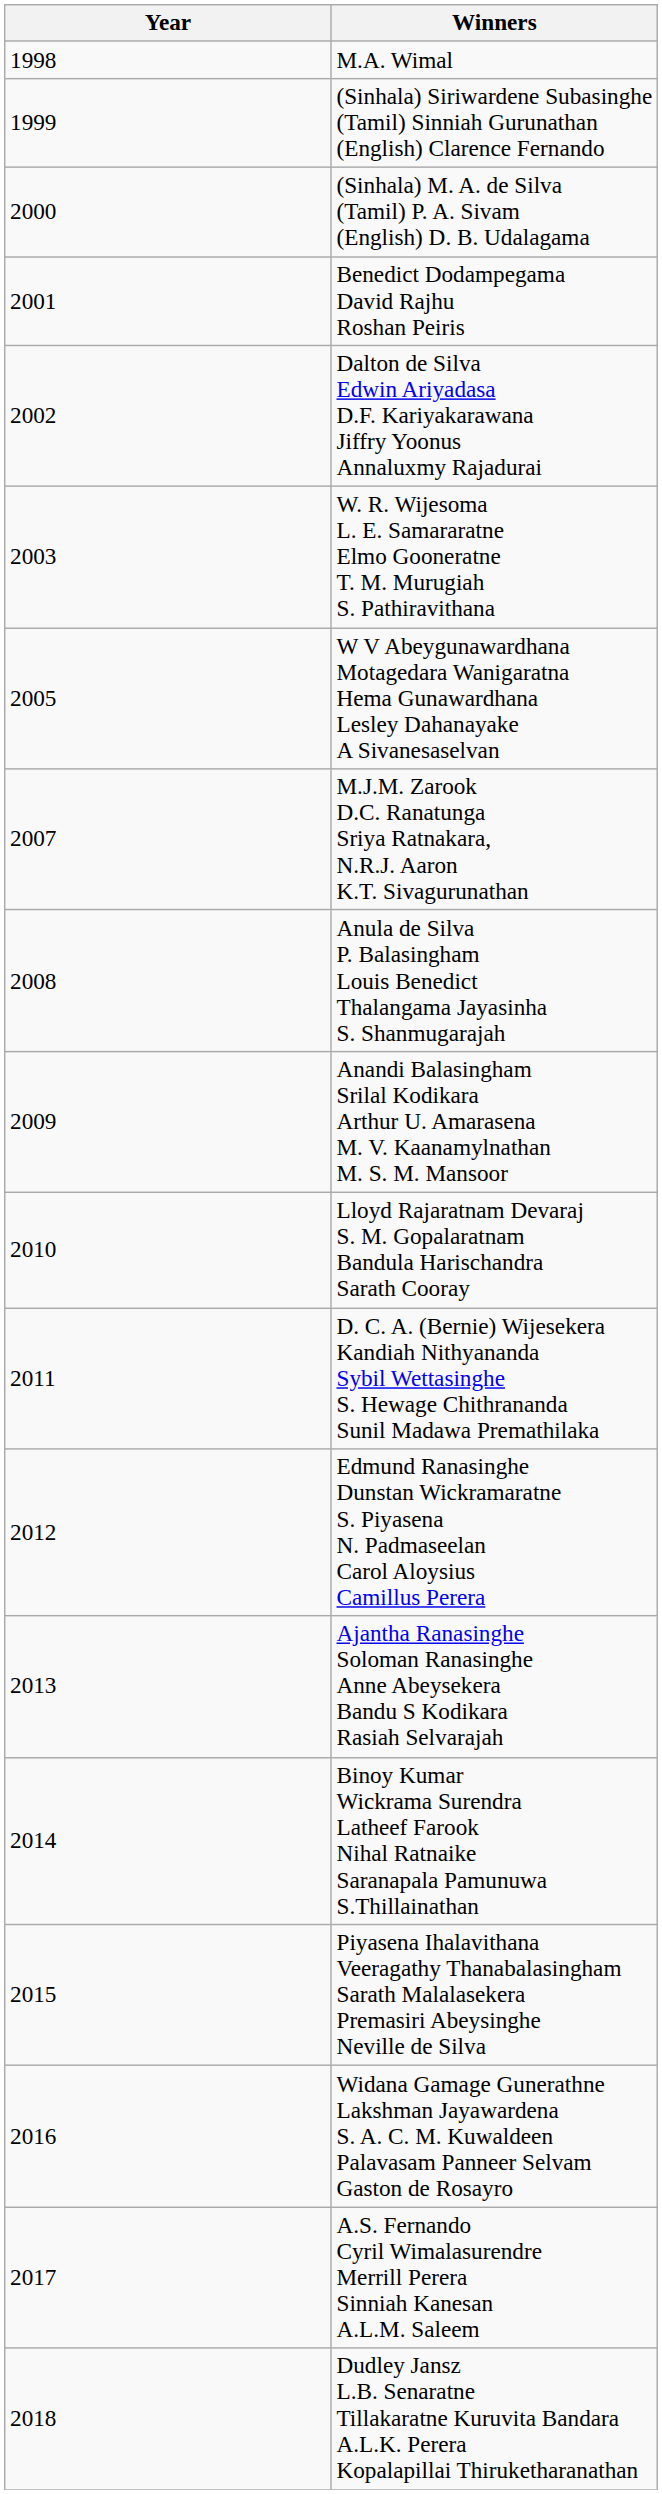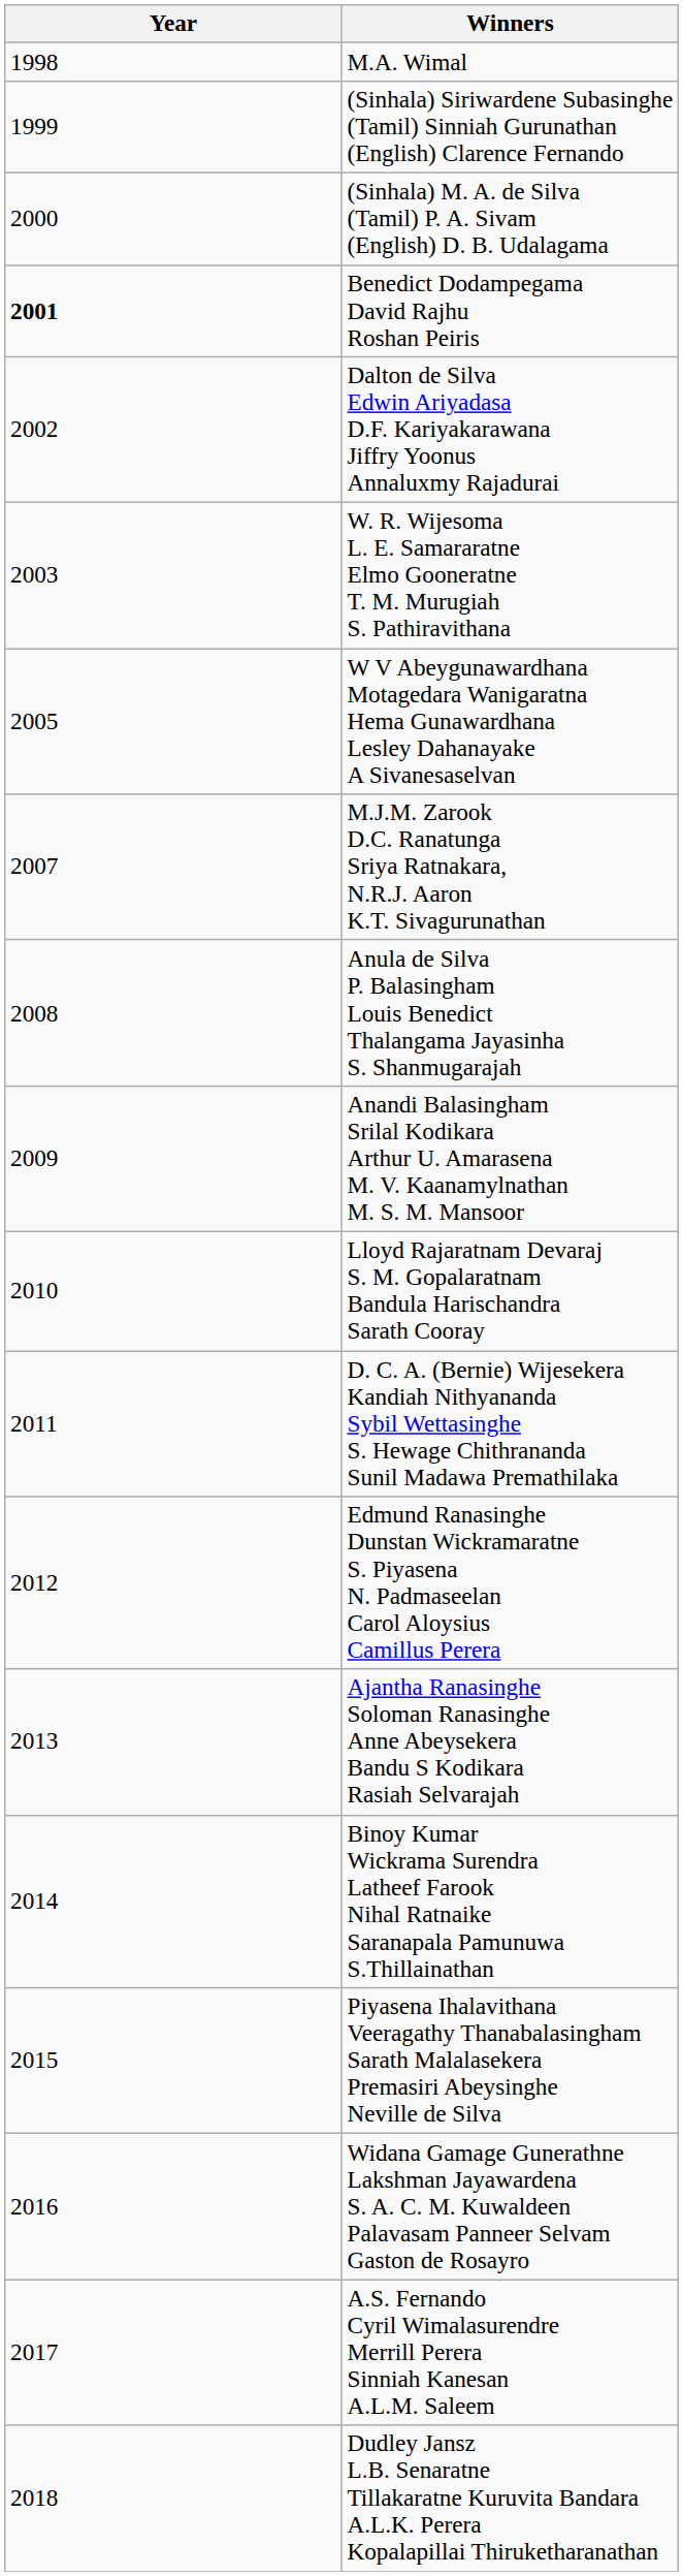Benedict Dodampegama David Rajhu Roshan Peiris | Year: normal -> bold
